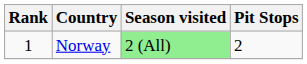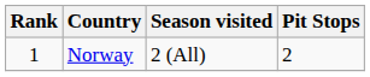row 2 | Season visited: lightgreen background -> no background
